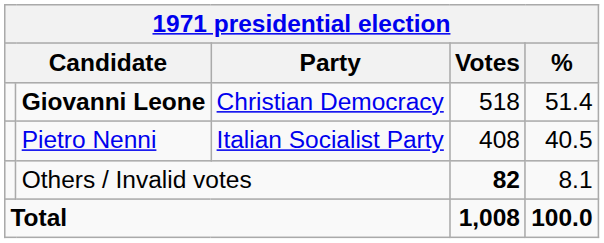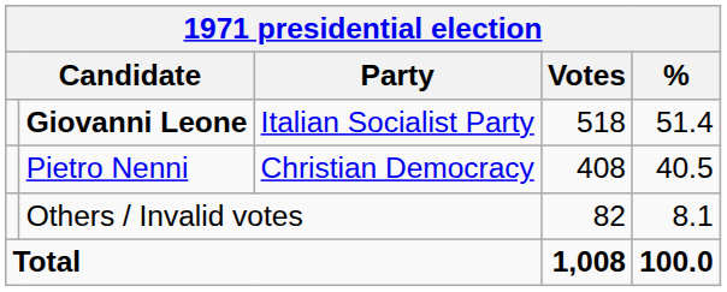Giovanni Leone | Party: Christian Democracy -> Italian Socialist Party
Pietro Nenni | Party: Italian Socialist Party -> Christian Democracy
Others / Invalid votes | Votes: bold -> normal
